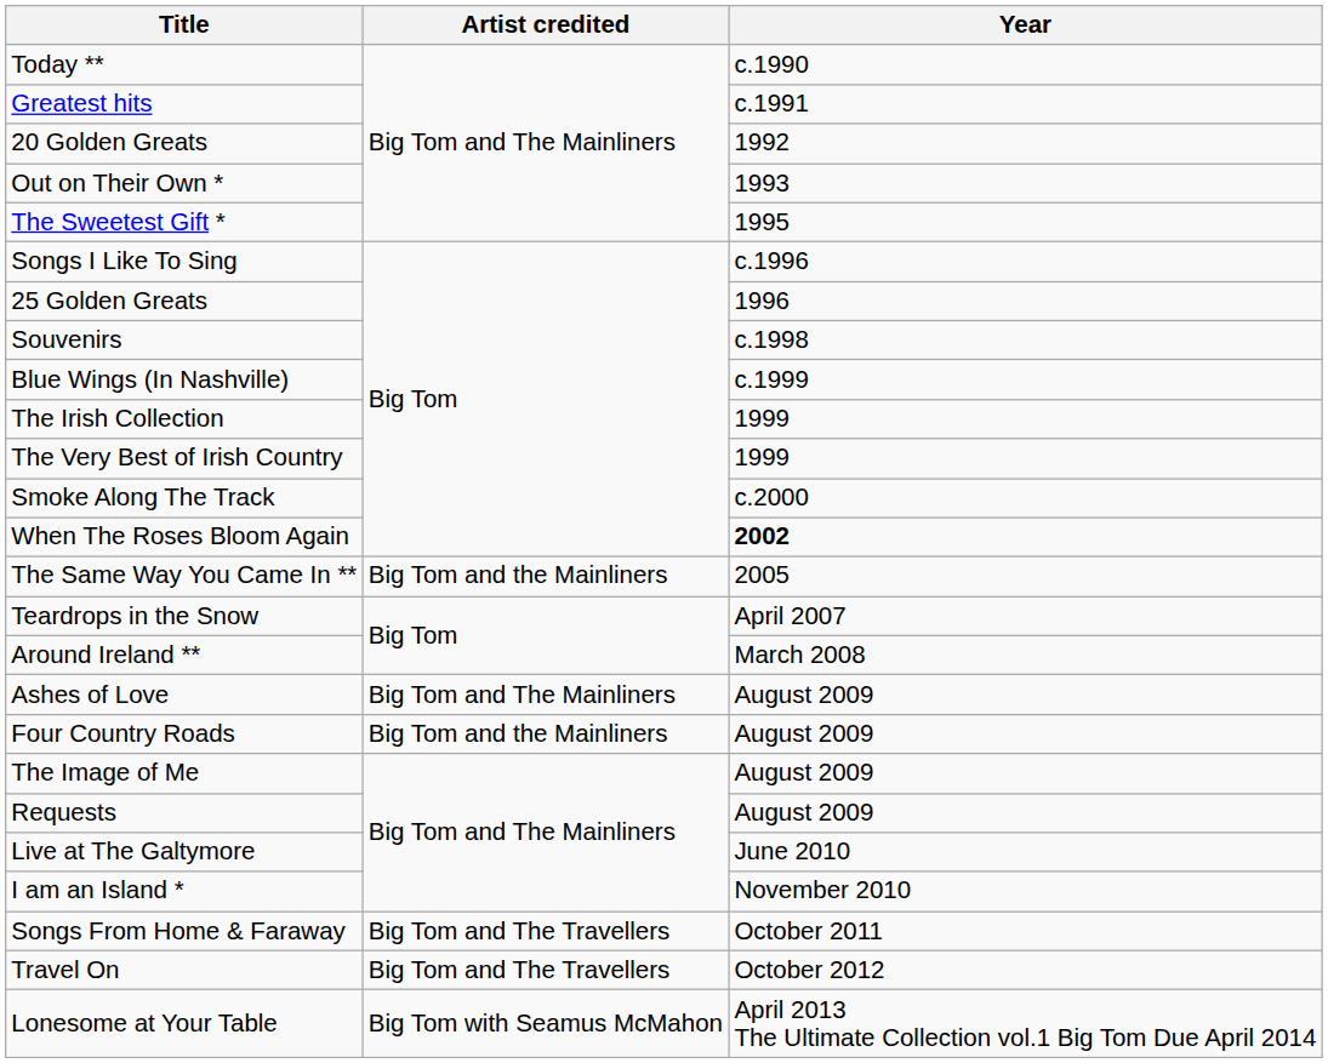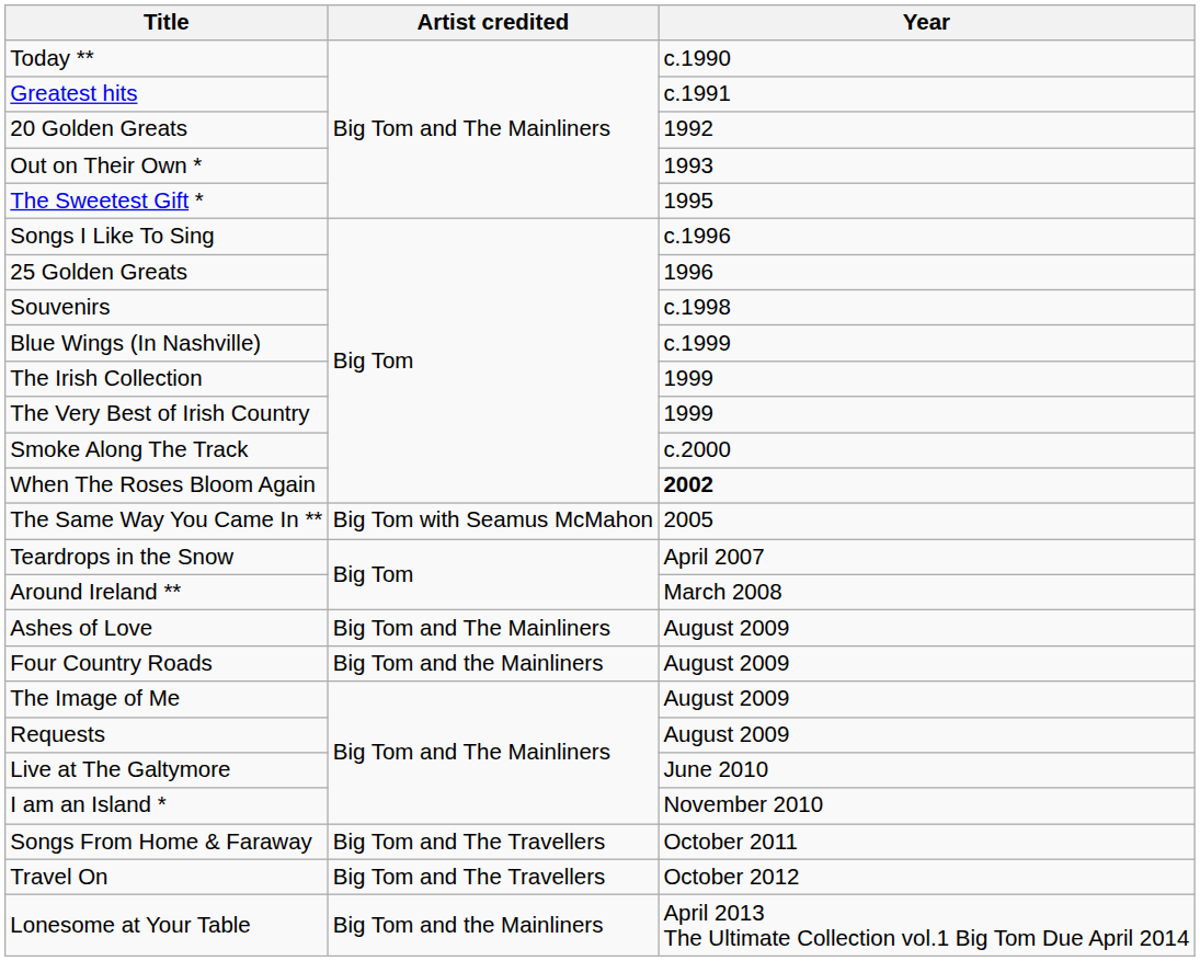The Same Way You Came In ** | Artist credited: Big Tom and the Mainliners -> Big Tom with Seamus McMahon
Lonesome at Your Table | Artist credited: Big Tom with Seamus McMahon -> Big Tom and the Mainliners
